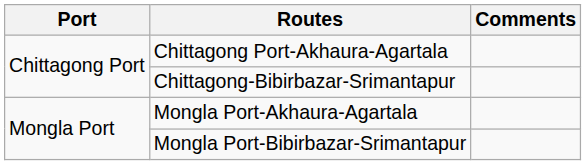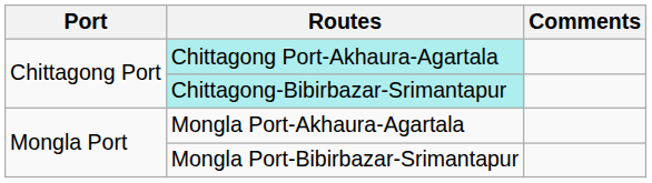Chittagong Port-Akhaura-Agartala | Routes: no background -> paleturquoise background
Chittagong-Bibirbazar-Srimantapur | Routes: no background -> paleturquoise background
